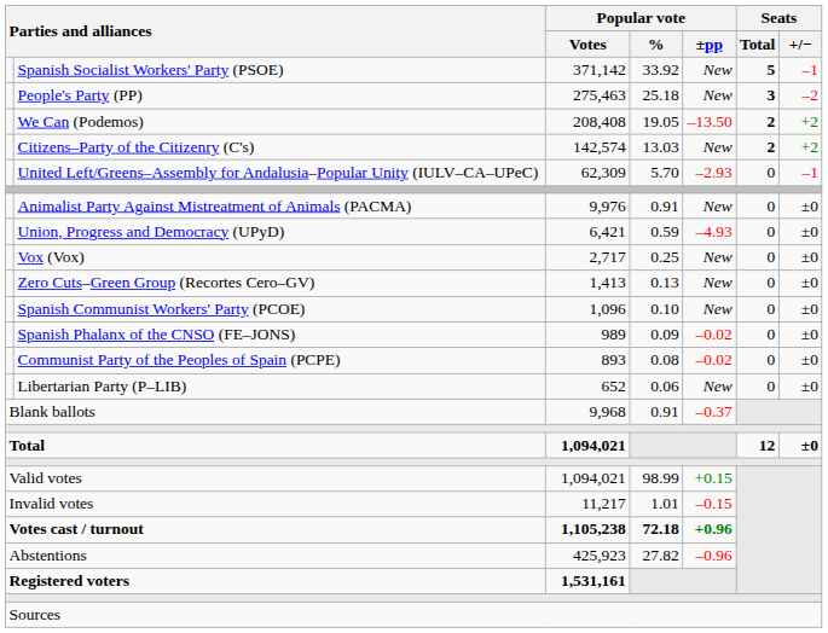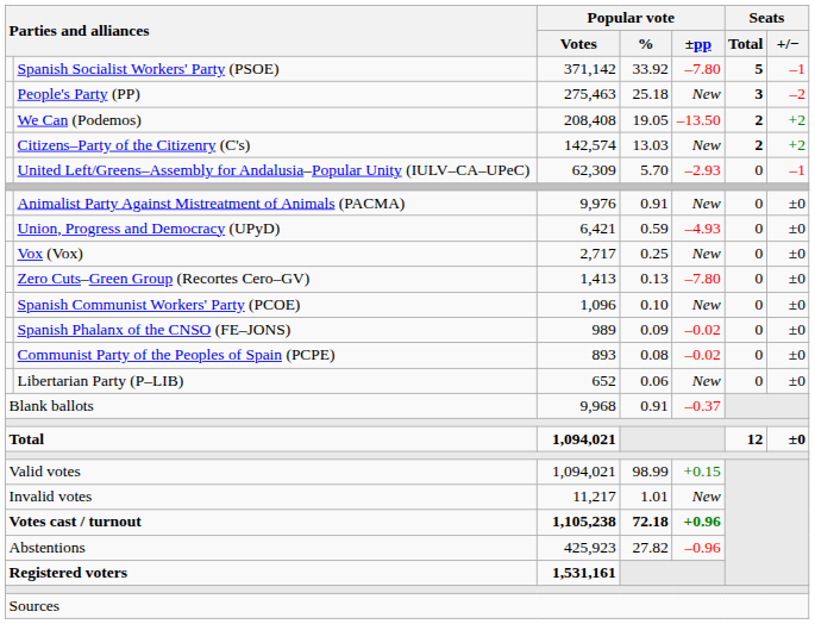Spanish Socialist Workers' Party (PSOE) | Popular vote / ±pp: New -> –7.80
Zero Cuts–Green Group (Recortes Cero–GV) | Popular vote / ±pp: New -> –7.80
Invalid votes | Popular vote / ±pp: –0.15 -> New
